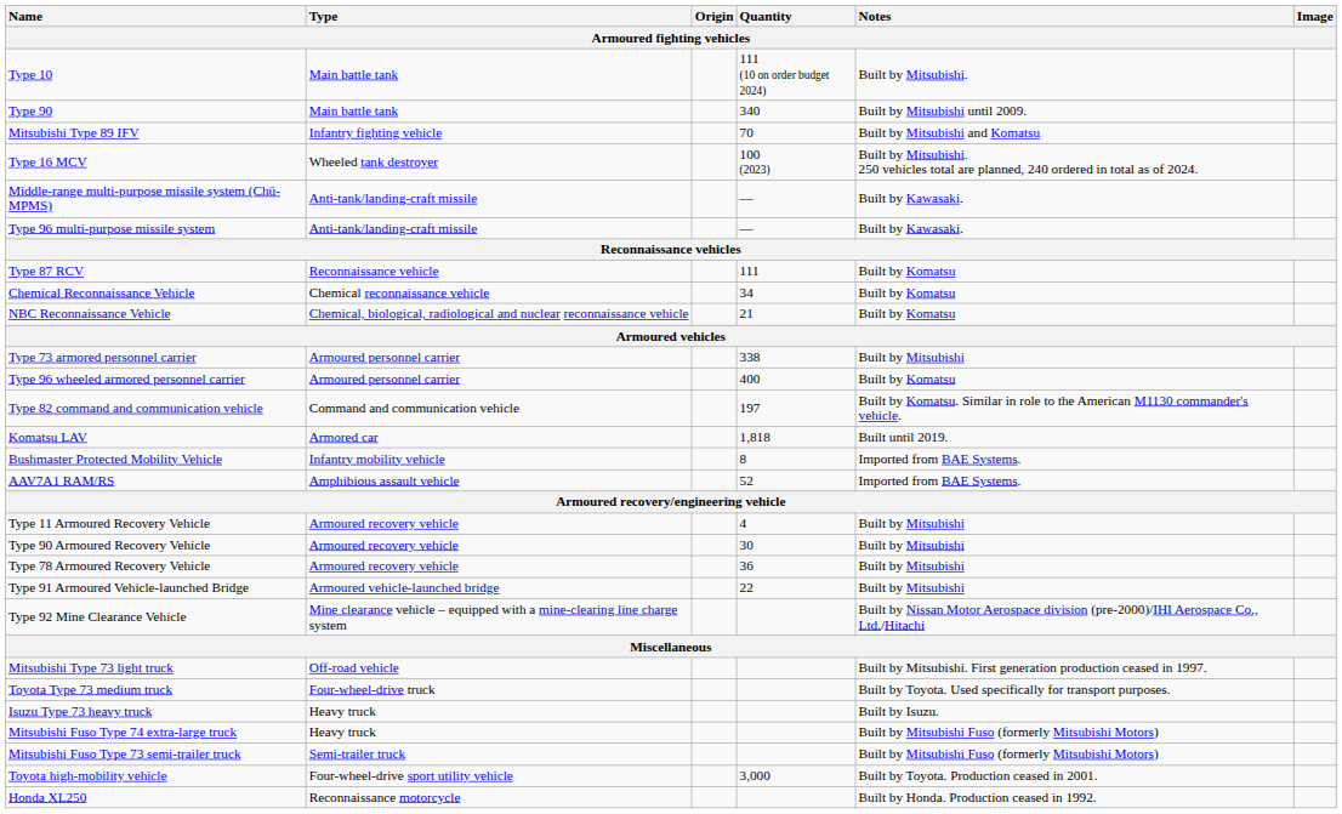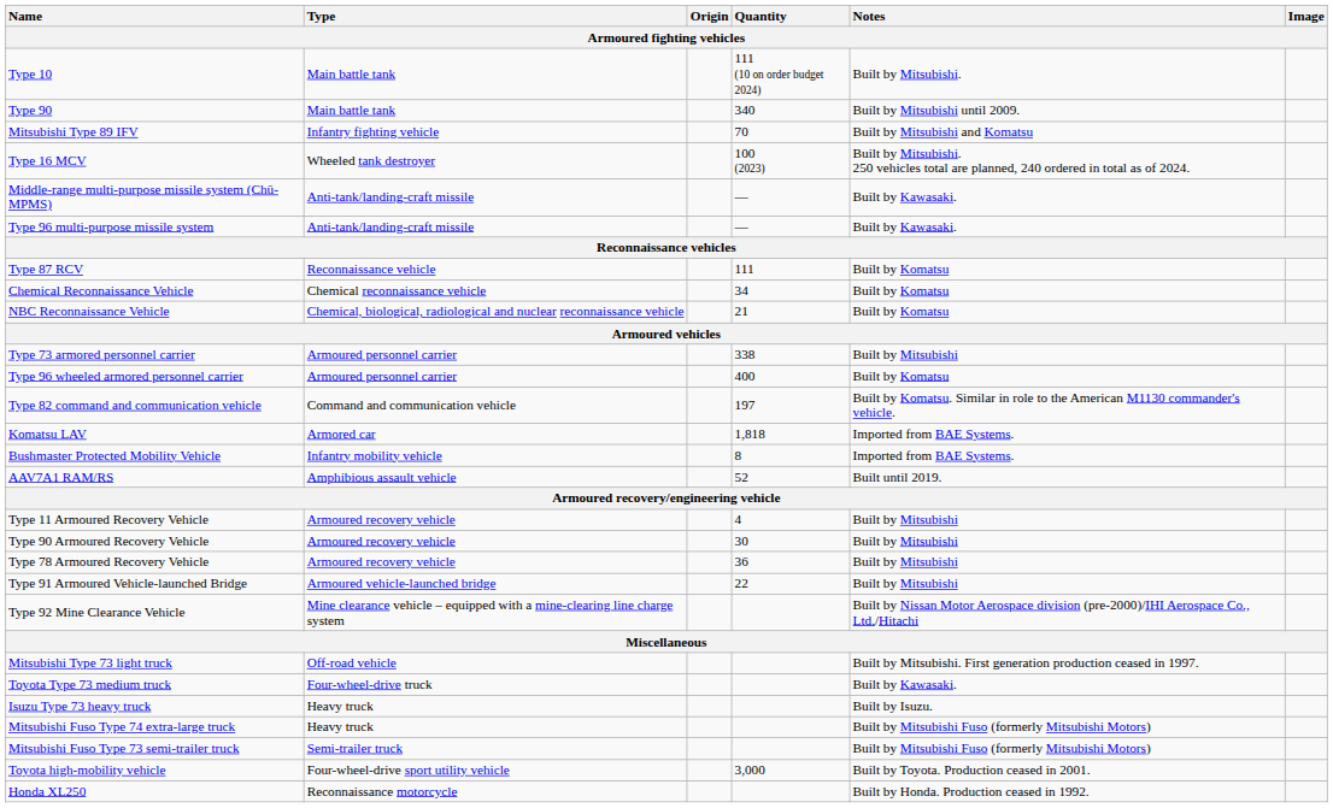Komatsu LAV | Notes: Built until 2019. -> Imported from BAE Systems.
AAV7A1 RAM/RS | Notes: Imported from BAE Systems. -> Built until 2019.
Toyota Type 73 medium truck | Notes: Built by Toyota. Used specifically for transport purposes. -> Built by Kawasaki.
